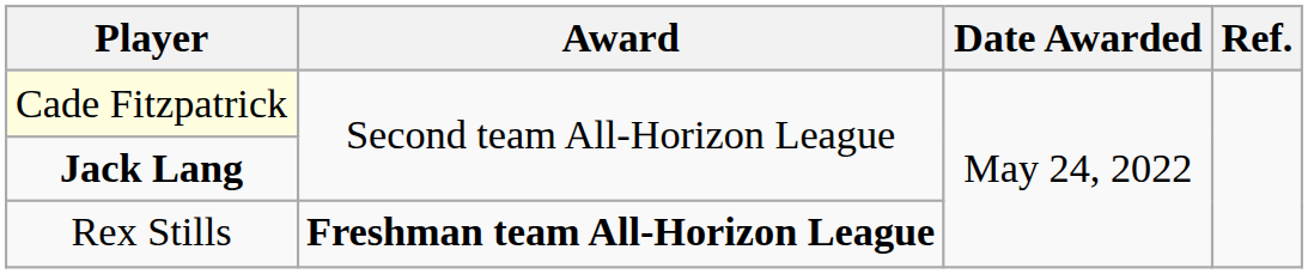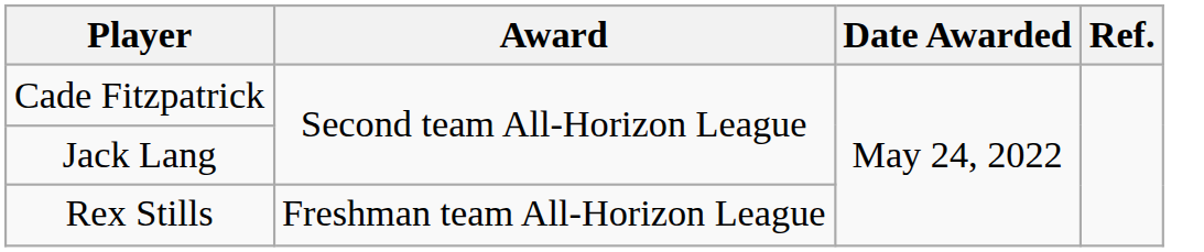row 2 | Player: lightyellow background -> no background
row 3 | Player: bold -> normal
row 4 | Award: bold -> normal
